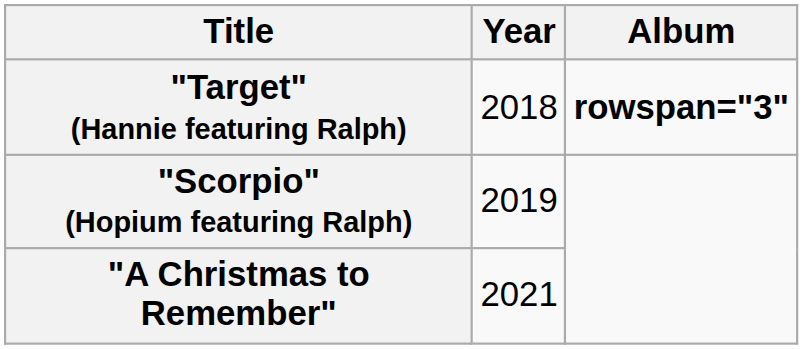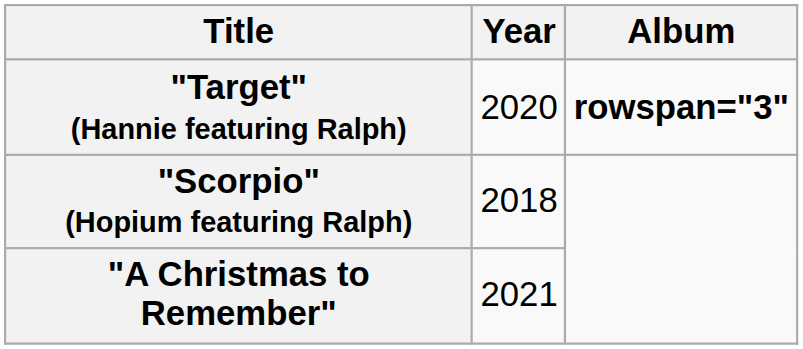"Target" (Hannie featuring Ralph) | Year: 2018 -> 2020
"Scorpio" (Hopium featuring Ralph) | Year: 2019 -> 2018
